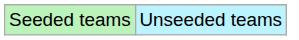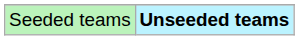Seeded teams | column 2: normal -> bold
